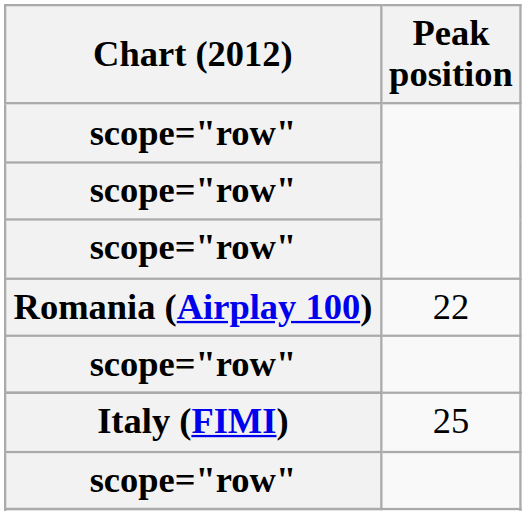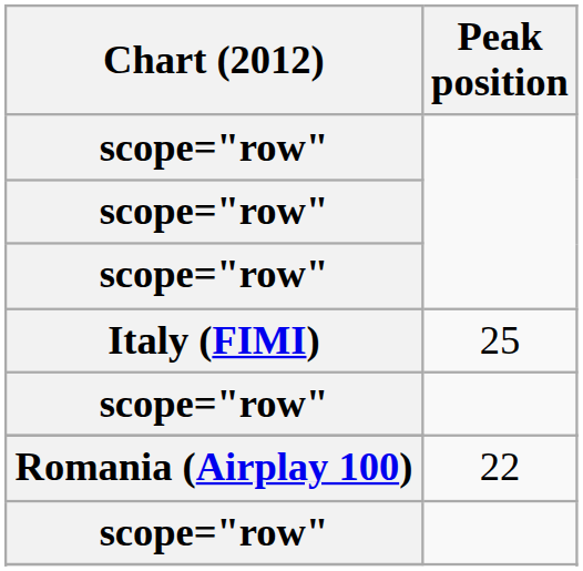rows swapped: Italy (FIMI) <-> Romania (Airplay 100)
